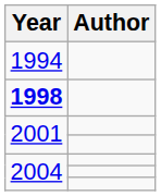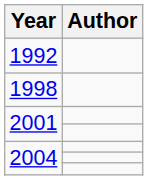row 2 | Year: 1994 -> 1992
row 3 | Year: bold -> normal
